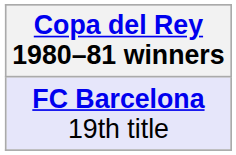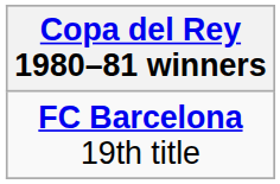row 2 | column 1: lavender background -> no background
